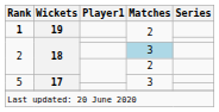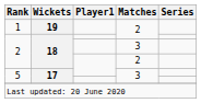1 | Rank: bold -> normal
2 / 3 | Matches: lightblue background -> no background
